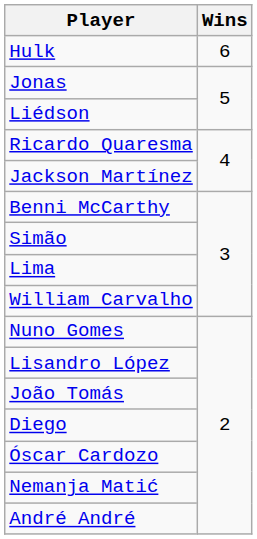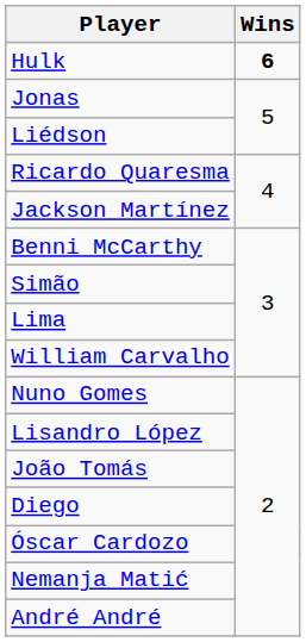Hulk | Wins: normal -> bold
